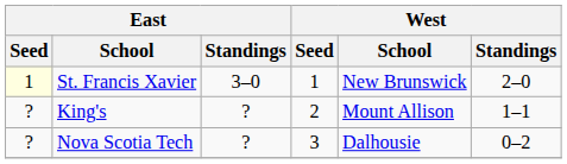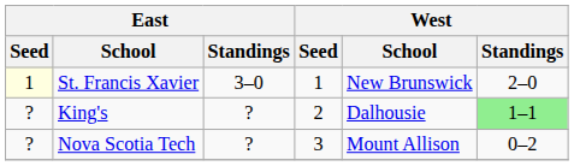King's | West / School: Mount Allison -> Dalhousie
King's | West / Standings: no background -> lightgreen background
Nova Scotia Tech | West / School: Dalhousie -> Mount Allison
